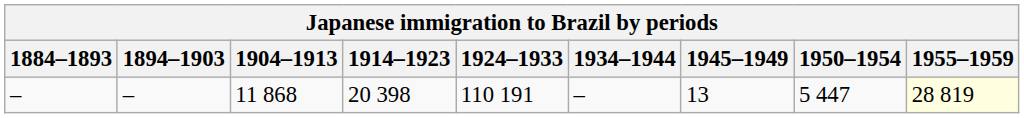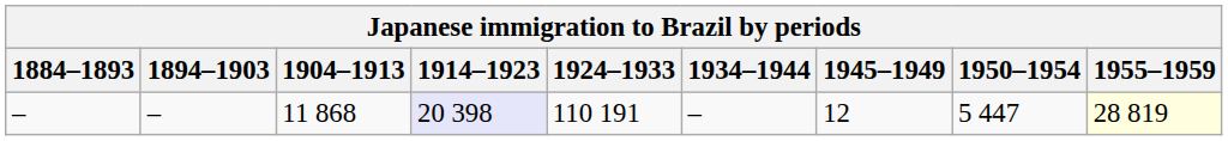row 3 | 1914–1923: no background -> lavender background
row 3 | 1945–1949: 13 -> 12
